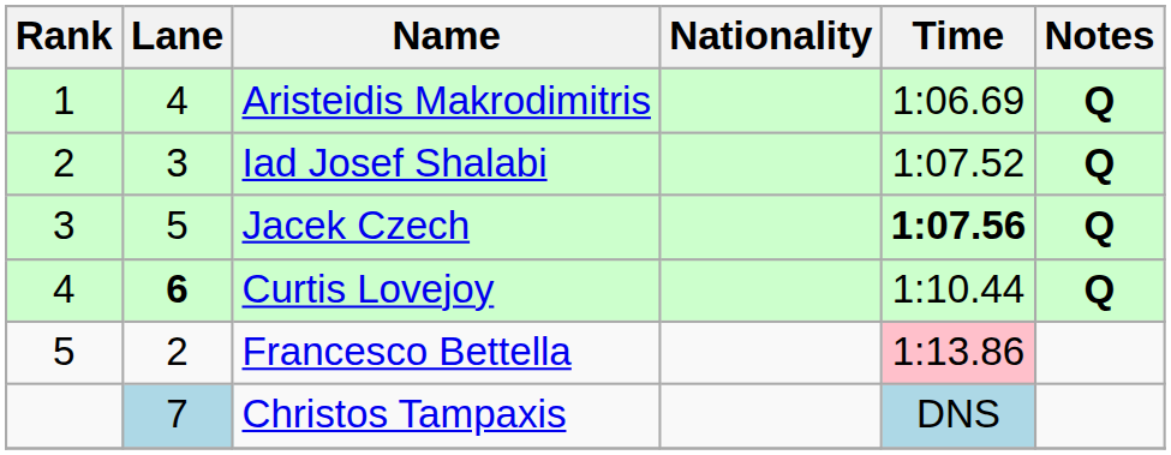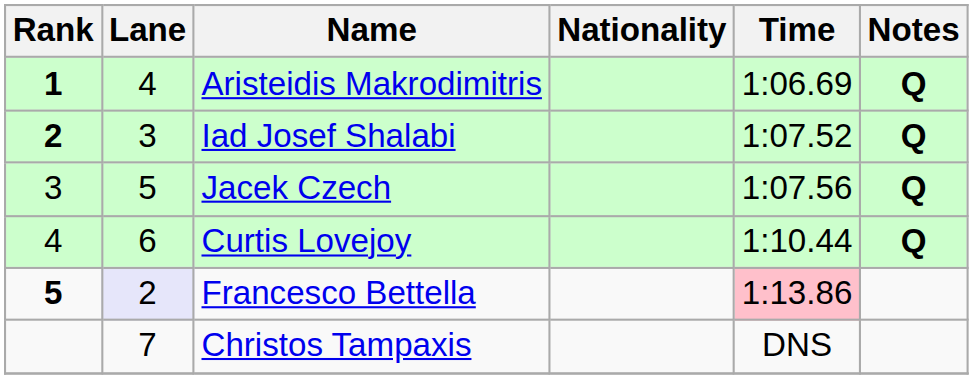Aristeidis Makrodimitris | Rank: normal -> bold
Iad Josef Shalabi | Rank: normal -> bold
Jacek Czech | Time: bold -> normal
Curtis Lovejoy | Lane: bold -> normal
Francesco Bettella | Rank: normal -> bold
Francesco Bettella | Lane: no background -> lavender background
Christos Tampaxis | Lane: lightblue background -> no background
Christos Tampaxis | Time: lightblue background -> no background
